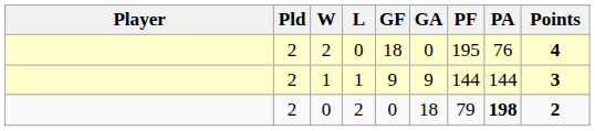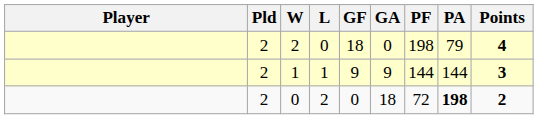row 2 | PF: 195 -> 198
row 2 | PA: 76 -> 79
row 4 | PF: 79 -> 72
